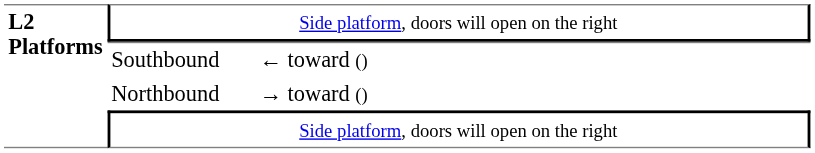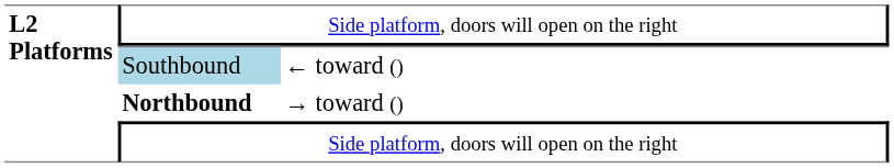Southbound | column 2: no background -> lightblue background
Northbound | column 2: normal -> bold
